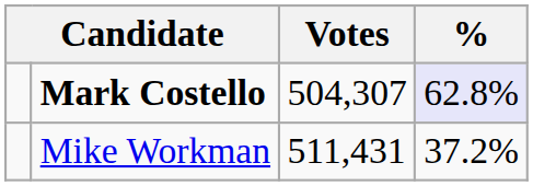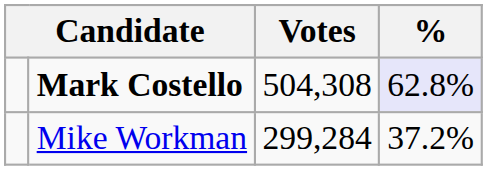Mark Costello | Votes: 504,307 -> 504,308
Mike Workman | Votes: 511,431 -> 299,284
